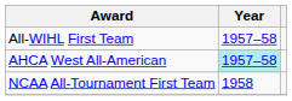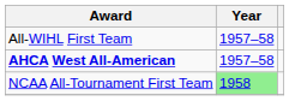row 3 | Award: normal -> bold
row 3 | Year: paleturquoise background -> no background
row 4 | Year: no background -> lightgreen background
